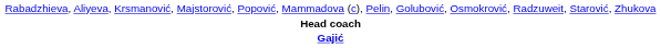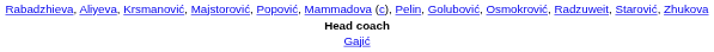row 3 | column 1: bold -> normal
